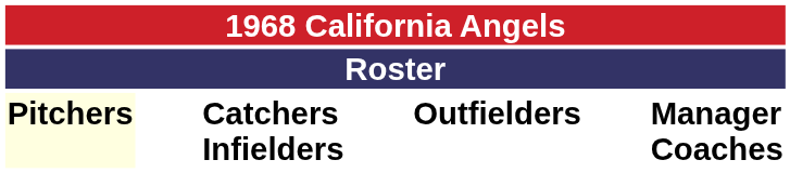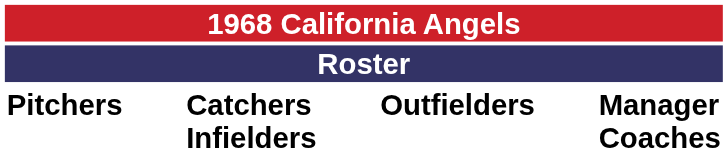Pitchers | column 1: lightyellow background -> no background
